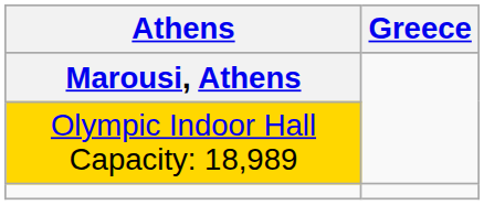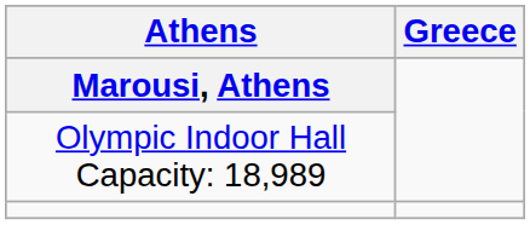Olympic Indoor Hall Capacity: 18,989 | Athens: gold background -> no background
